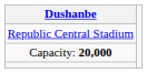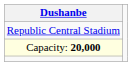Capacity: 20,000 | Dushanbe: no background -> lightyellow background
